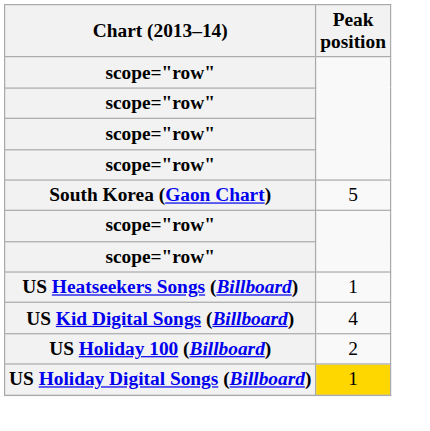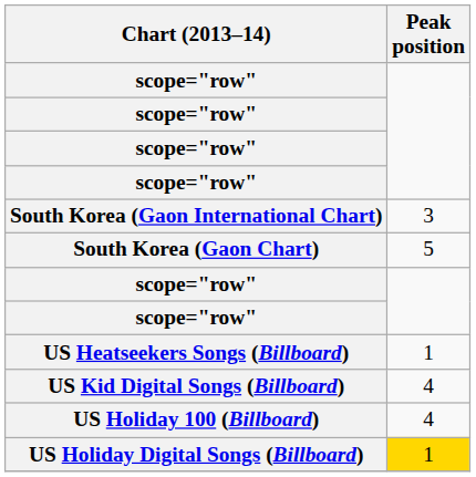+ row: South Korea (Gaon International Chart) | 3
US Holiday 100 (Billboard) | Peak position: 2 -> 4
